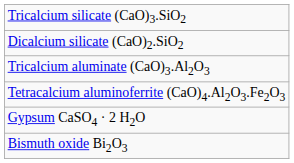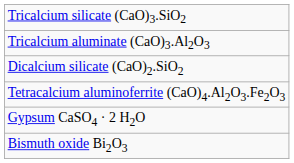row 2 | column 1: Dicalcium silicate (CaO)2.SiO2 -> Tricalcium aluminate (CaO)3.Al2O3
row 3 | column 1: Tricalcium aluminate (CaO)3.Al2O3 -> Dicalcium silicate (CaO)2.SiO2
